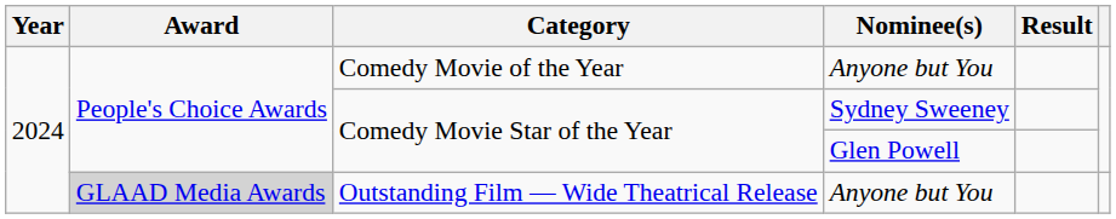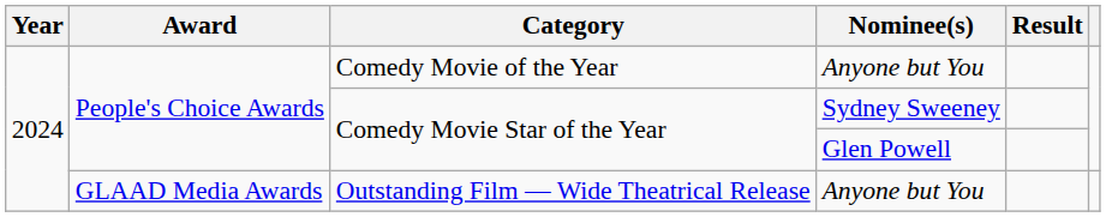Outstanding Film — Wide Theatrical Release | Award: lightgrey background -> no background
